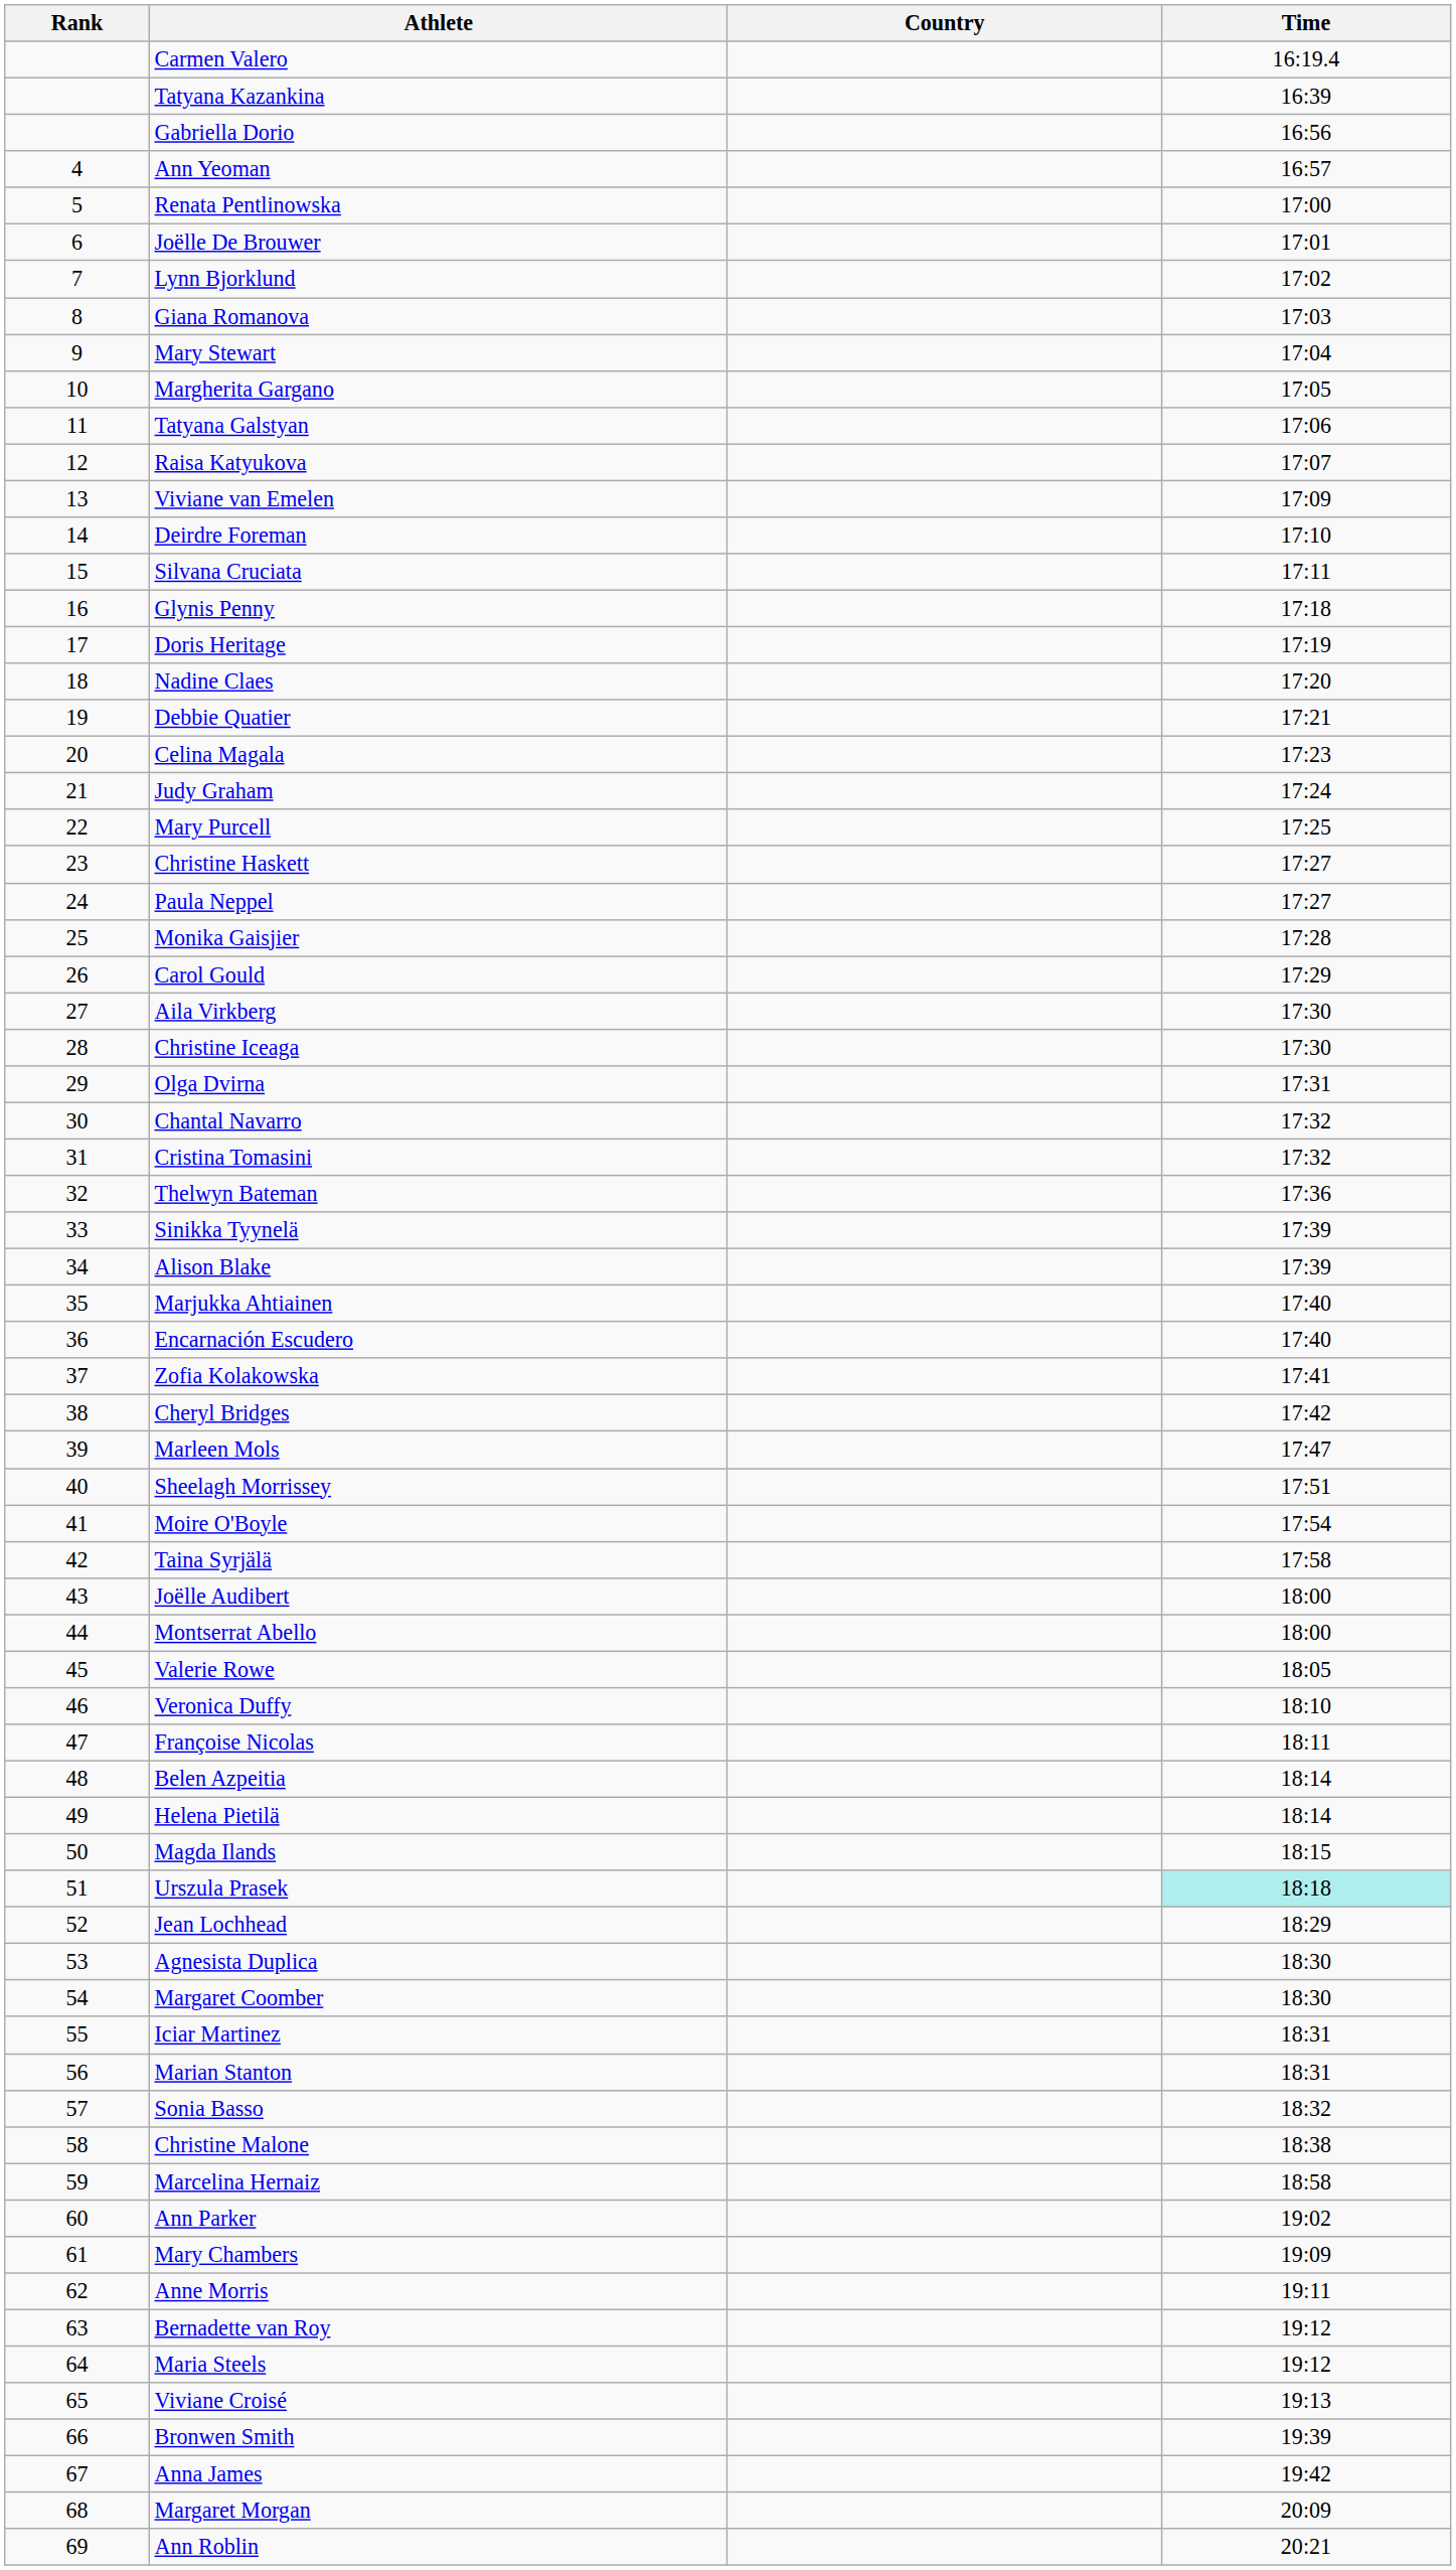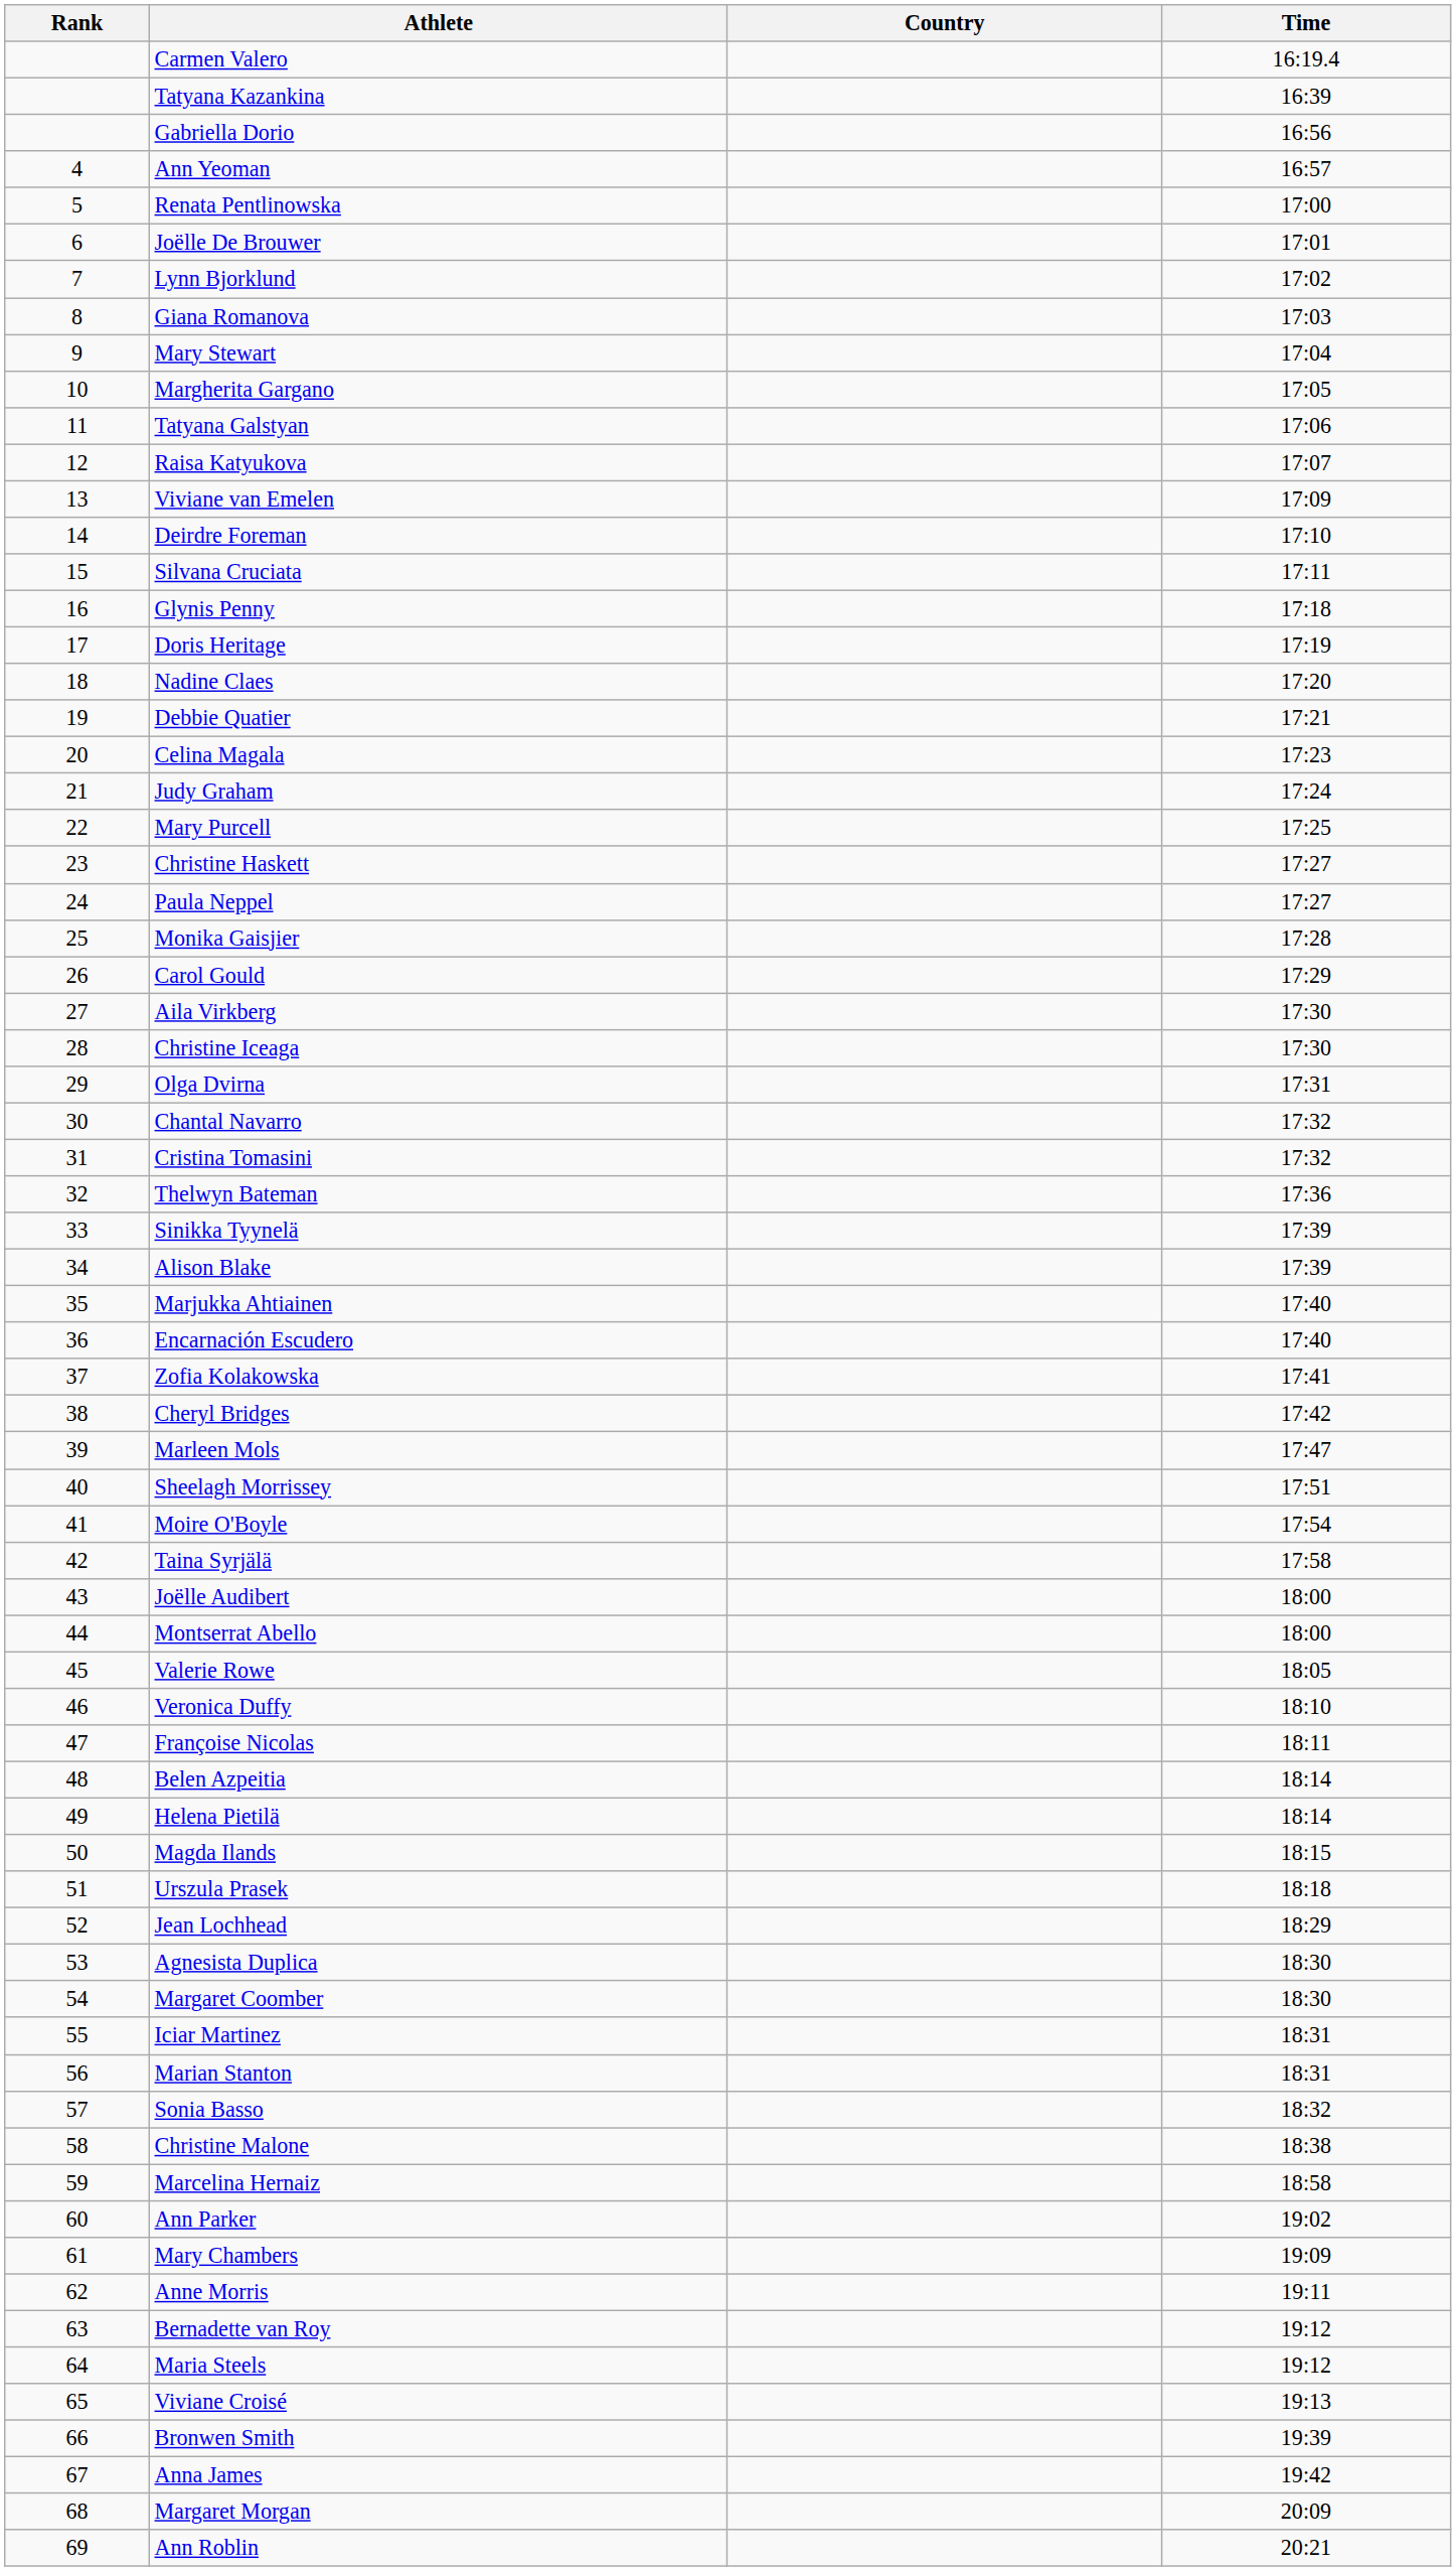Urszula Prasek | Time: paleturquoise background -> no background
